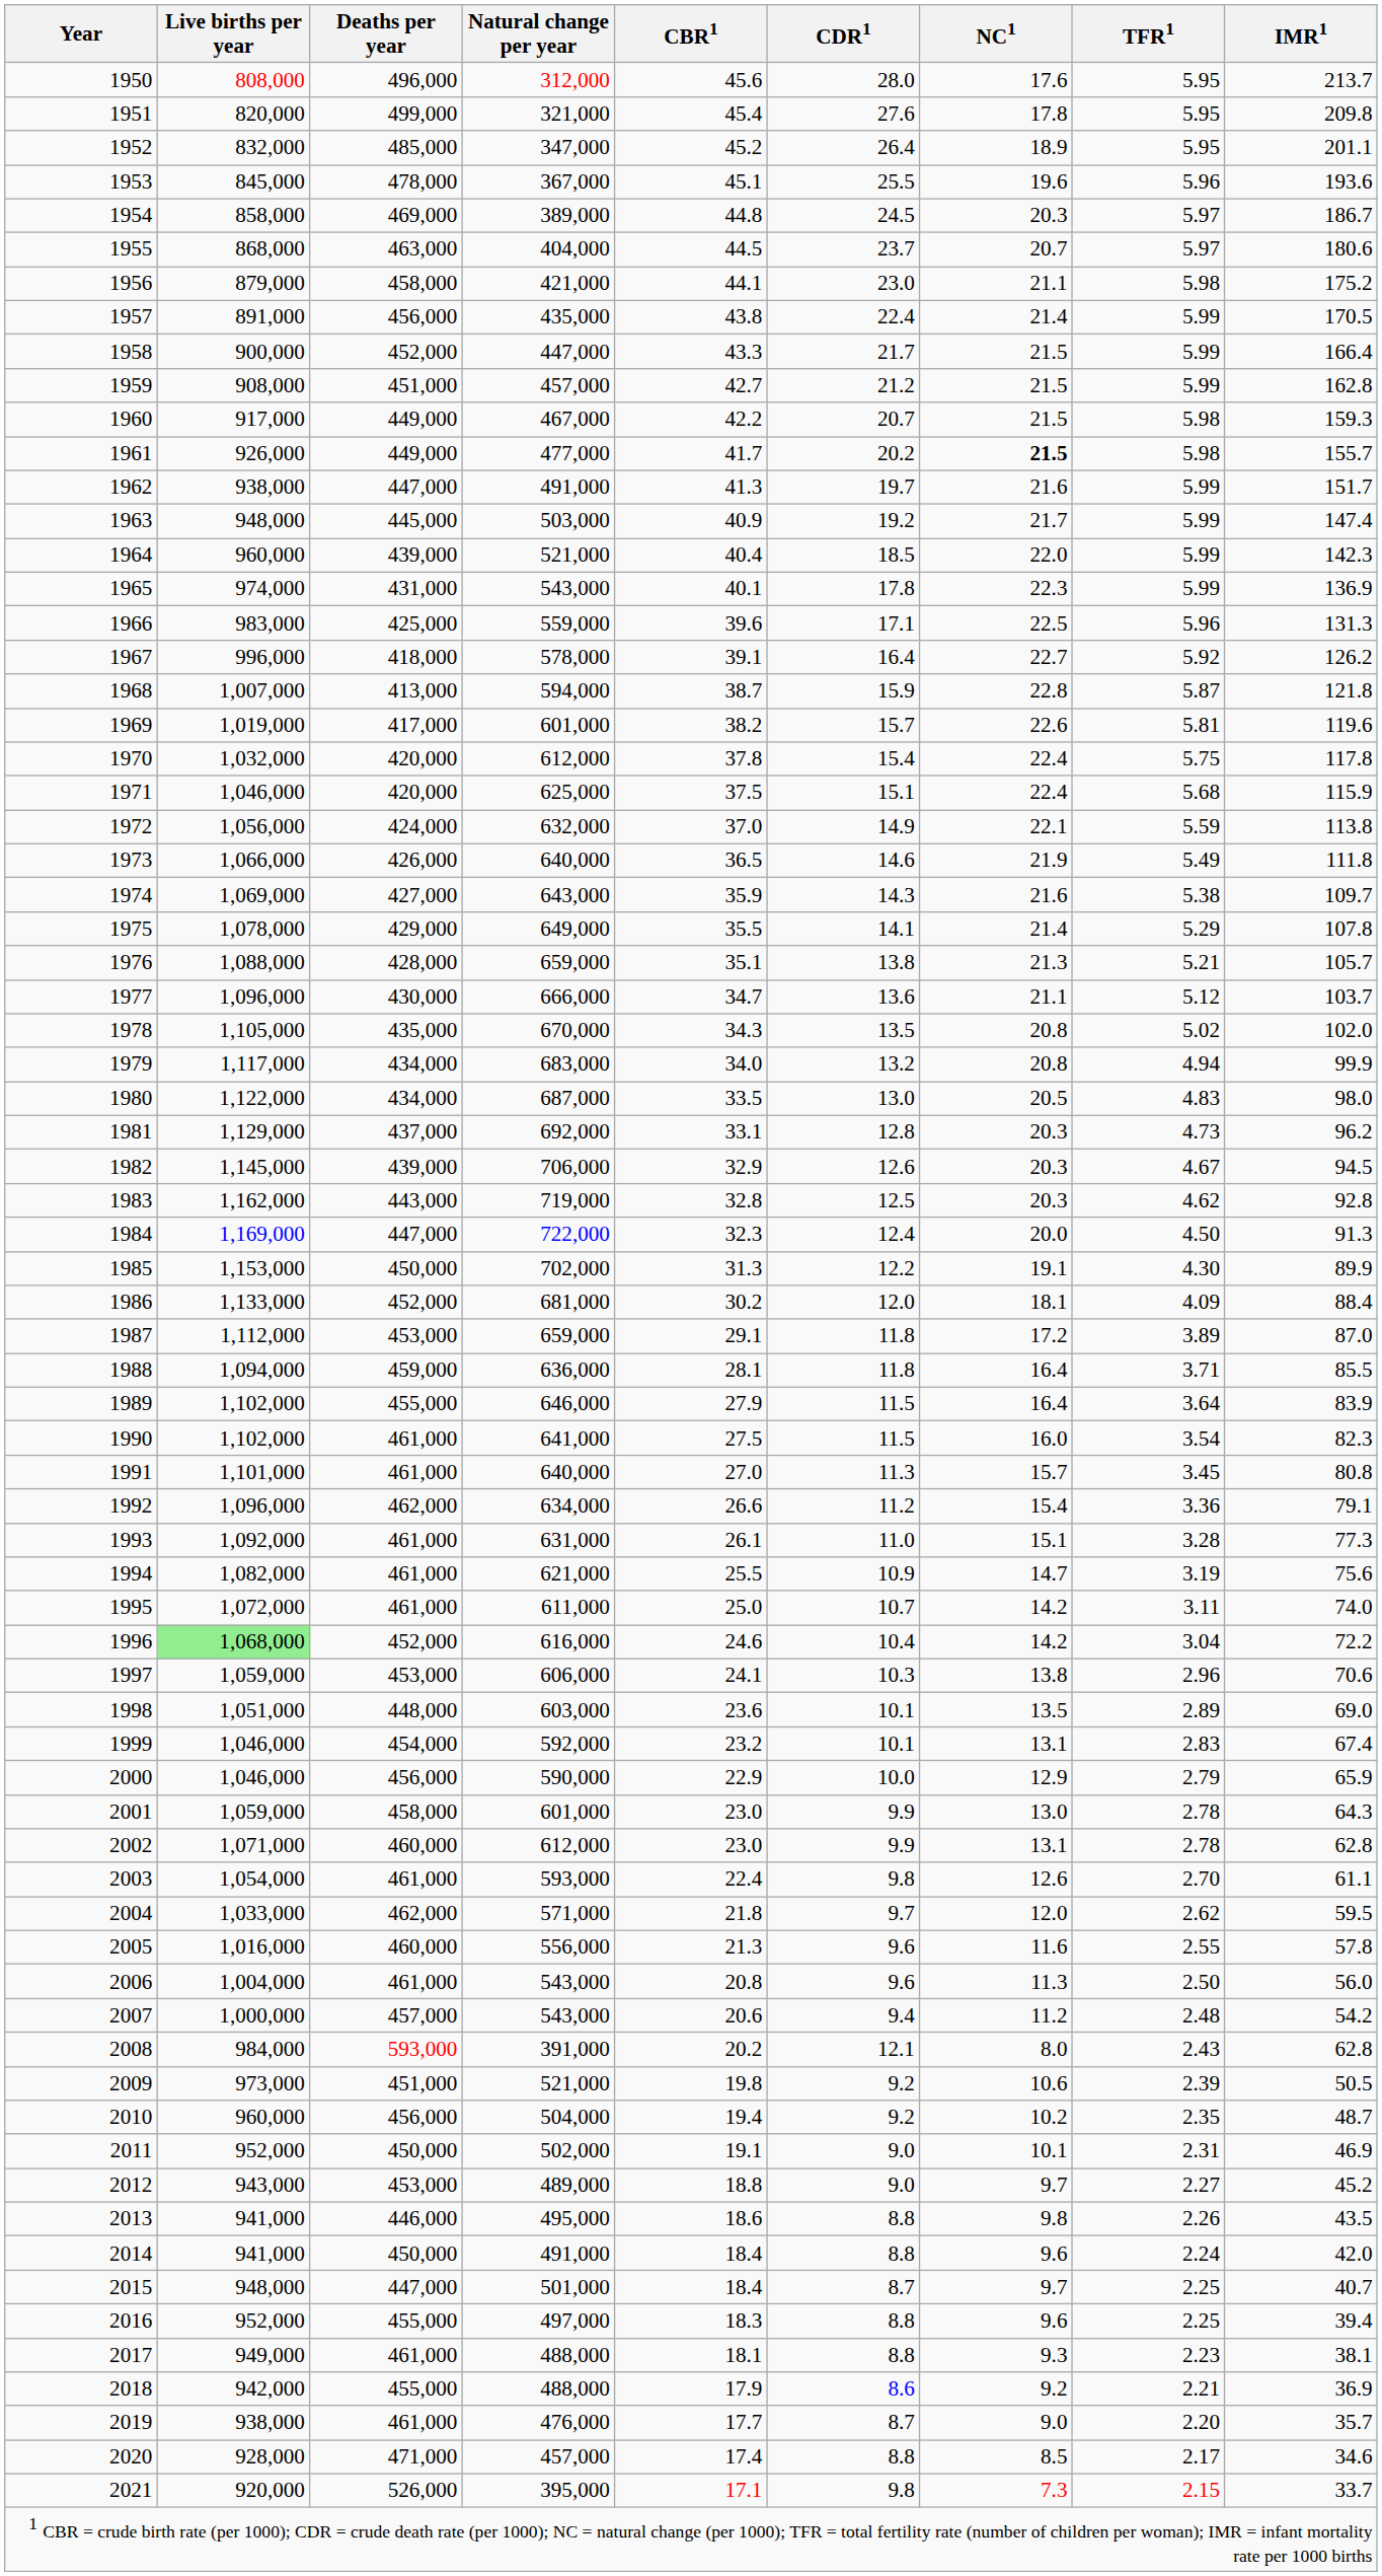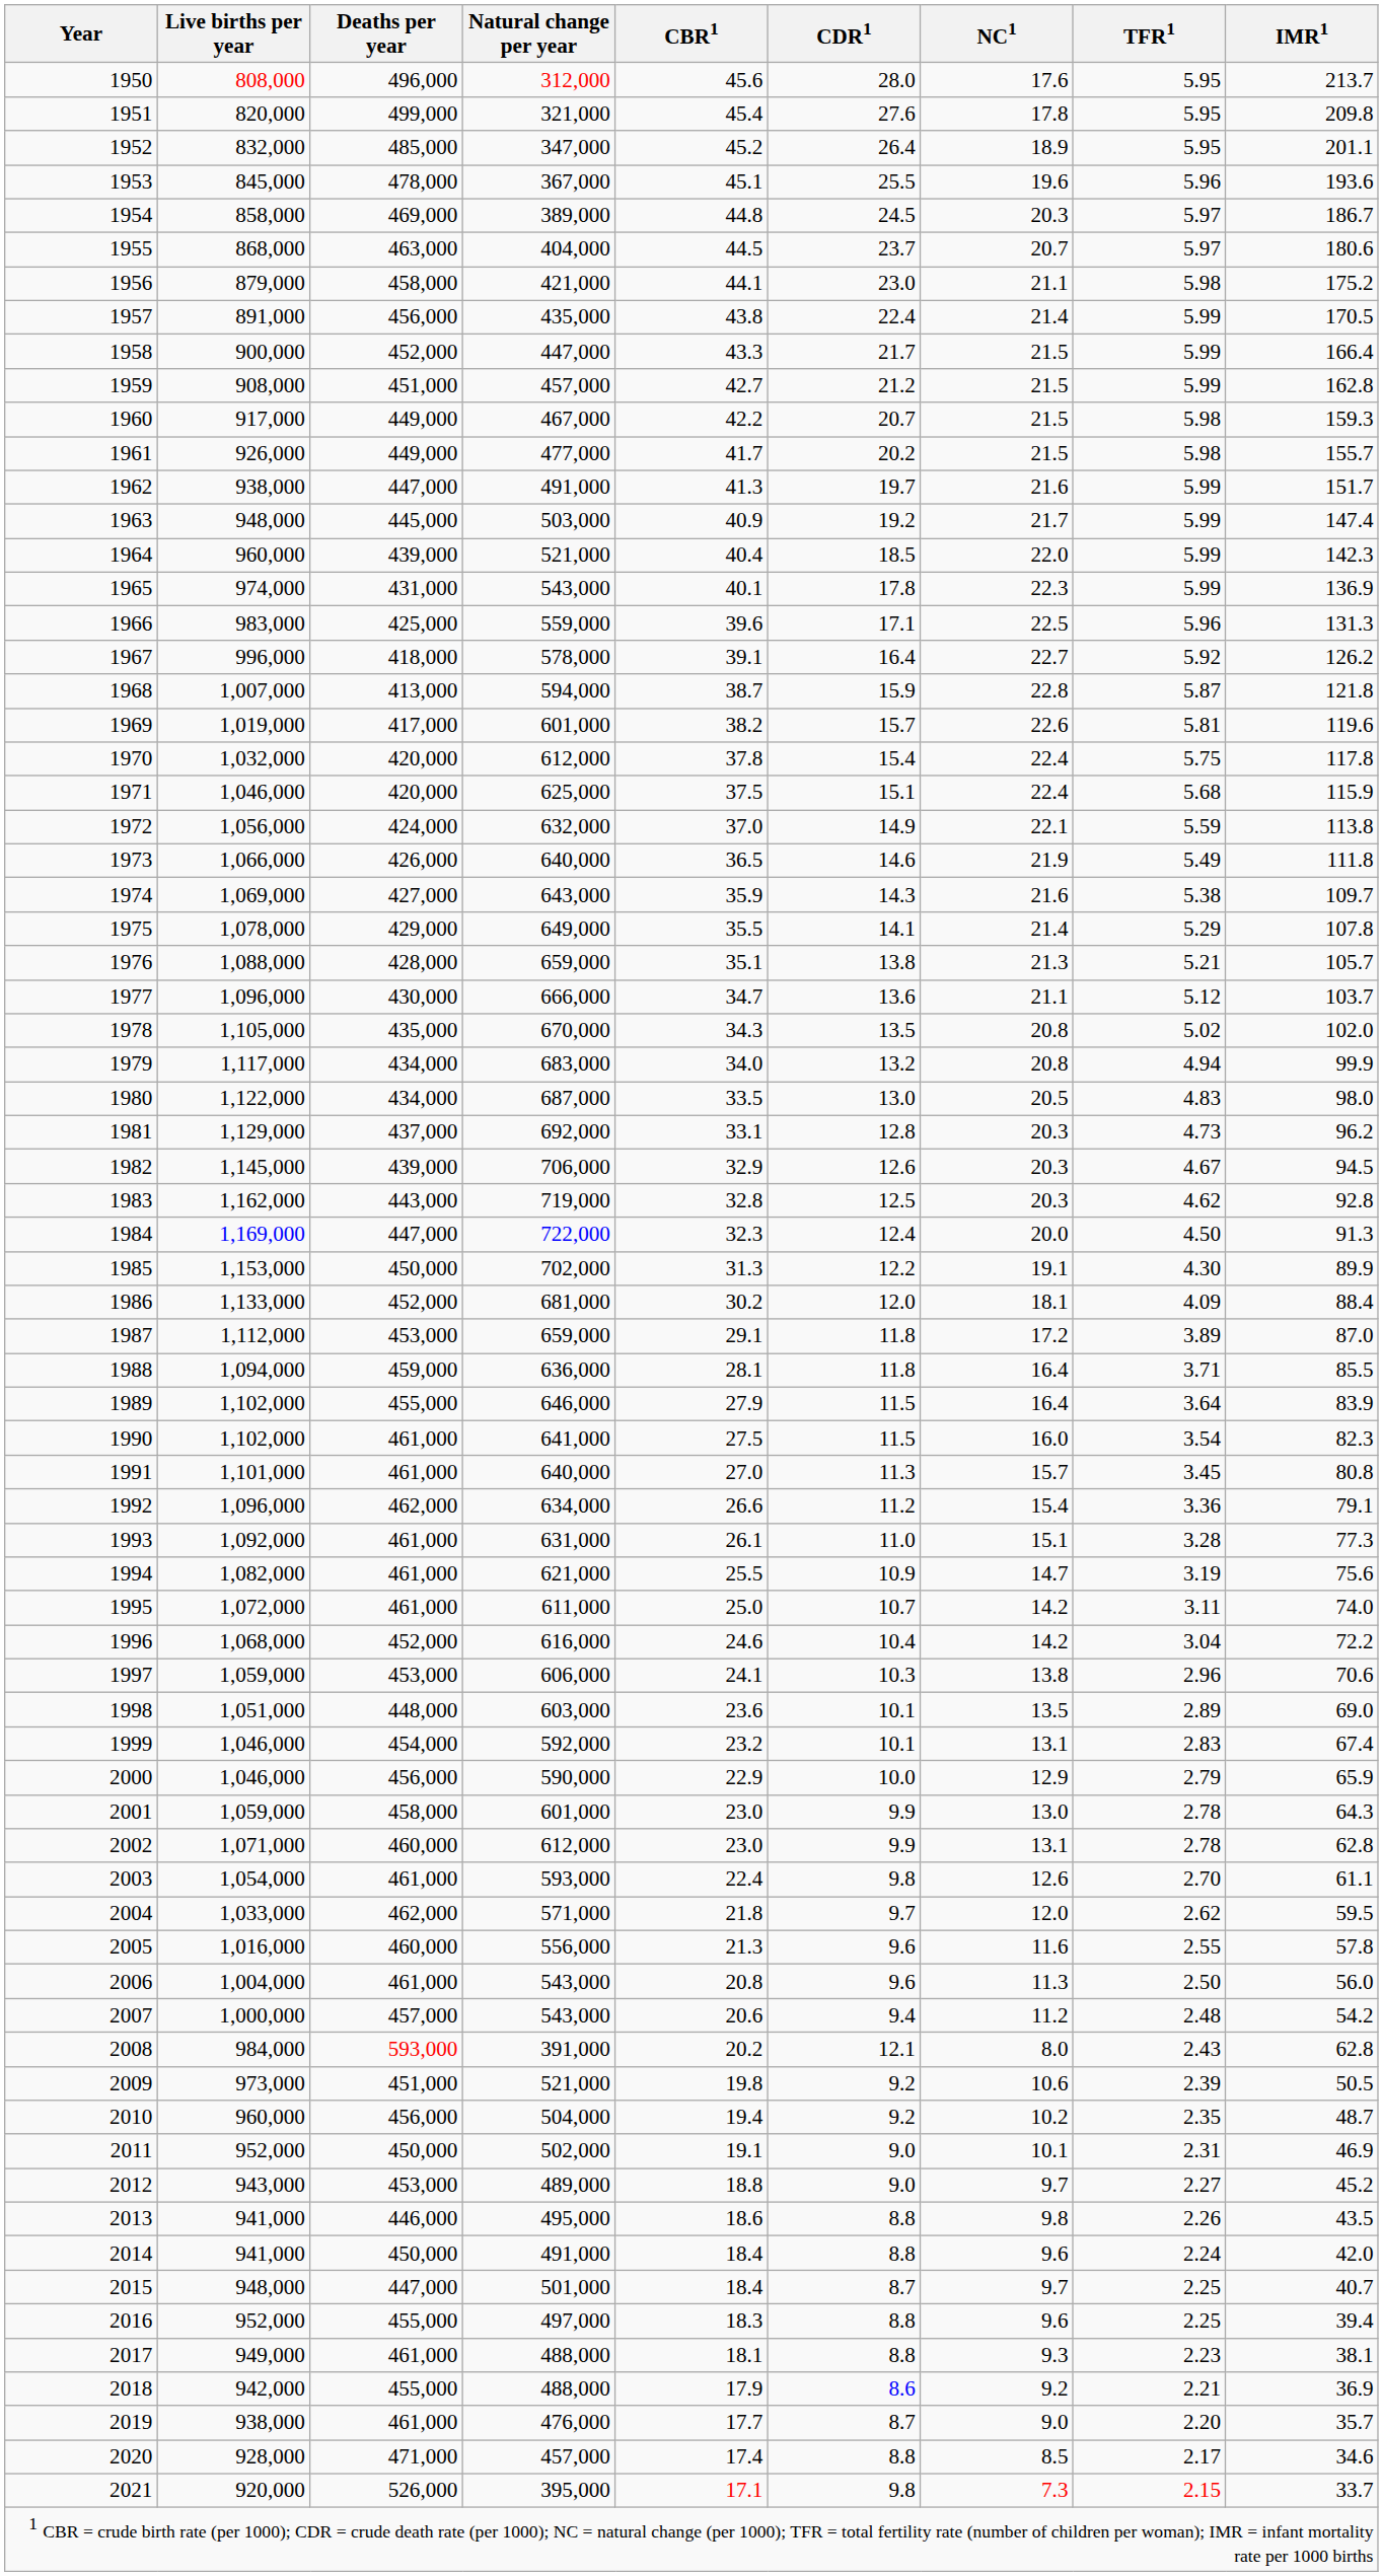1961 | NC1: bold -> normal
1996 | Live births per year: lightgreen background -> no background
